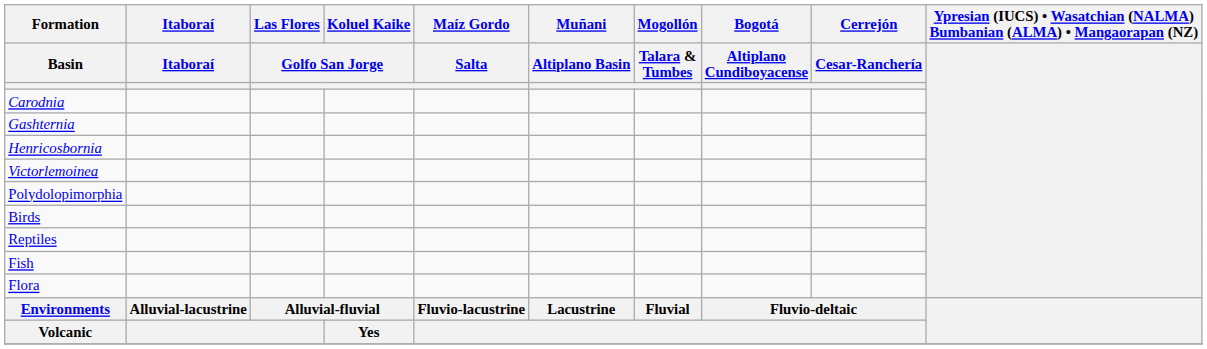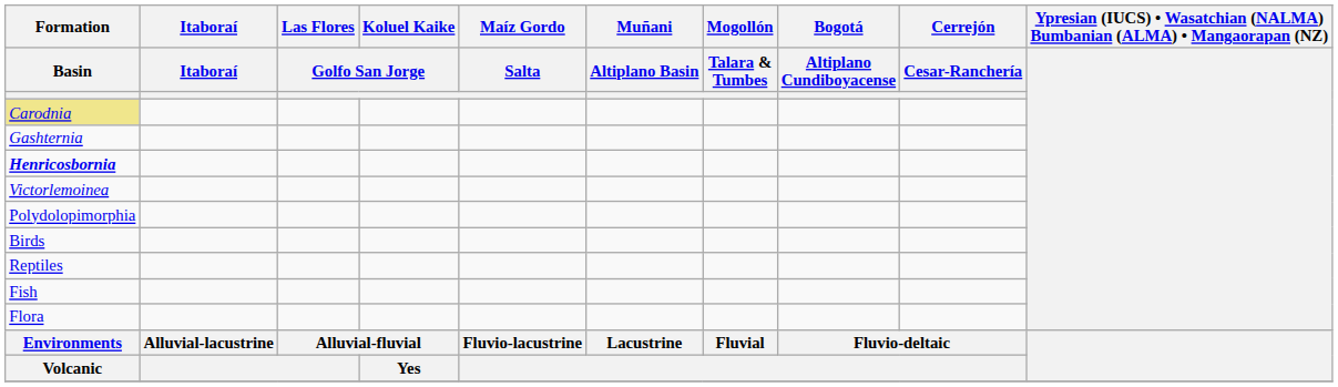Carodnia | Formation / Basin: no background -> khaki background
Henricosbornia | Formation / Basin: normal -> bold
